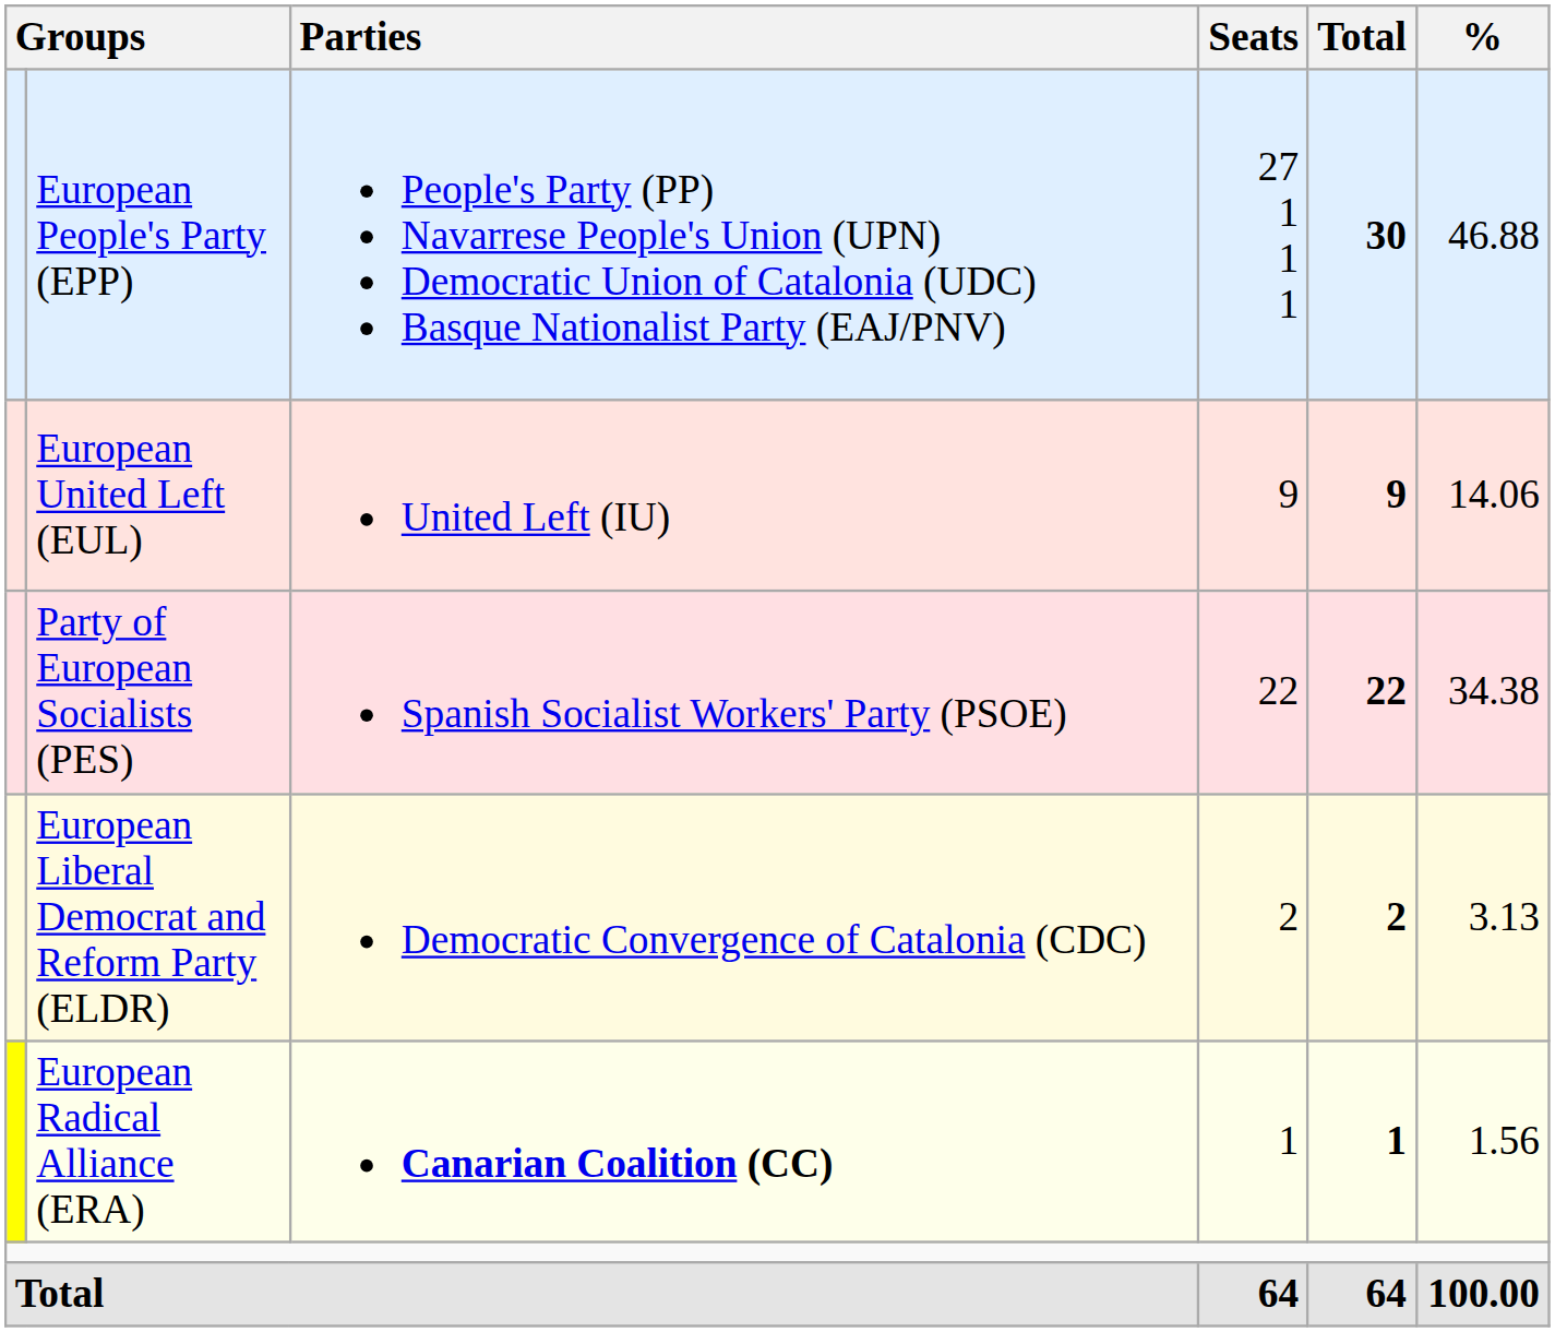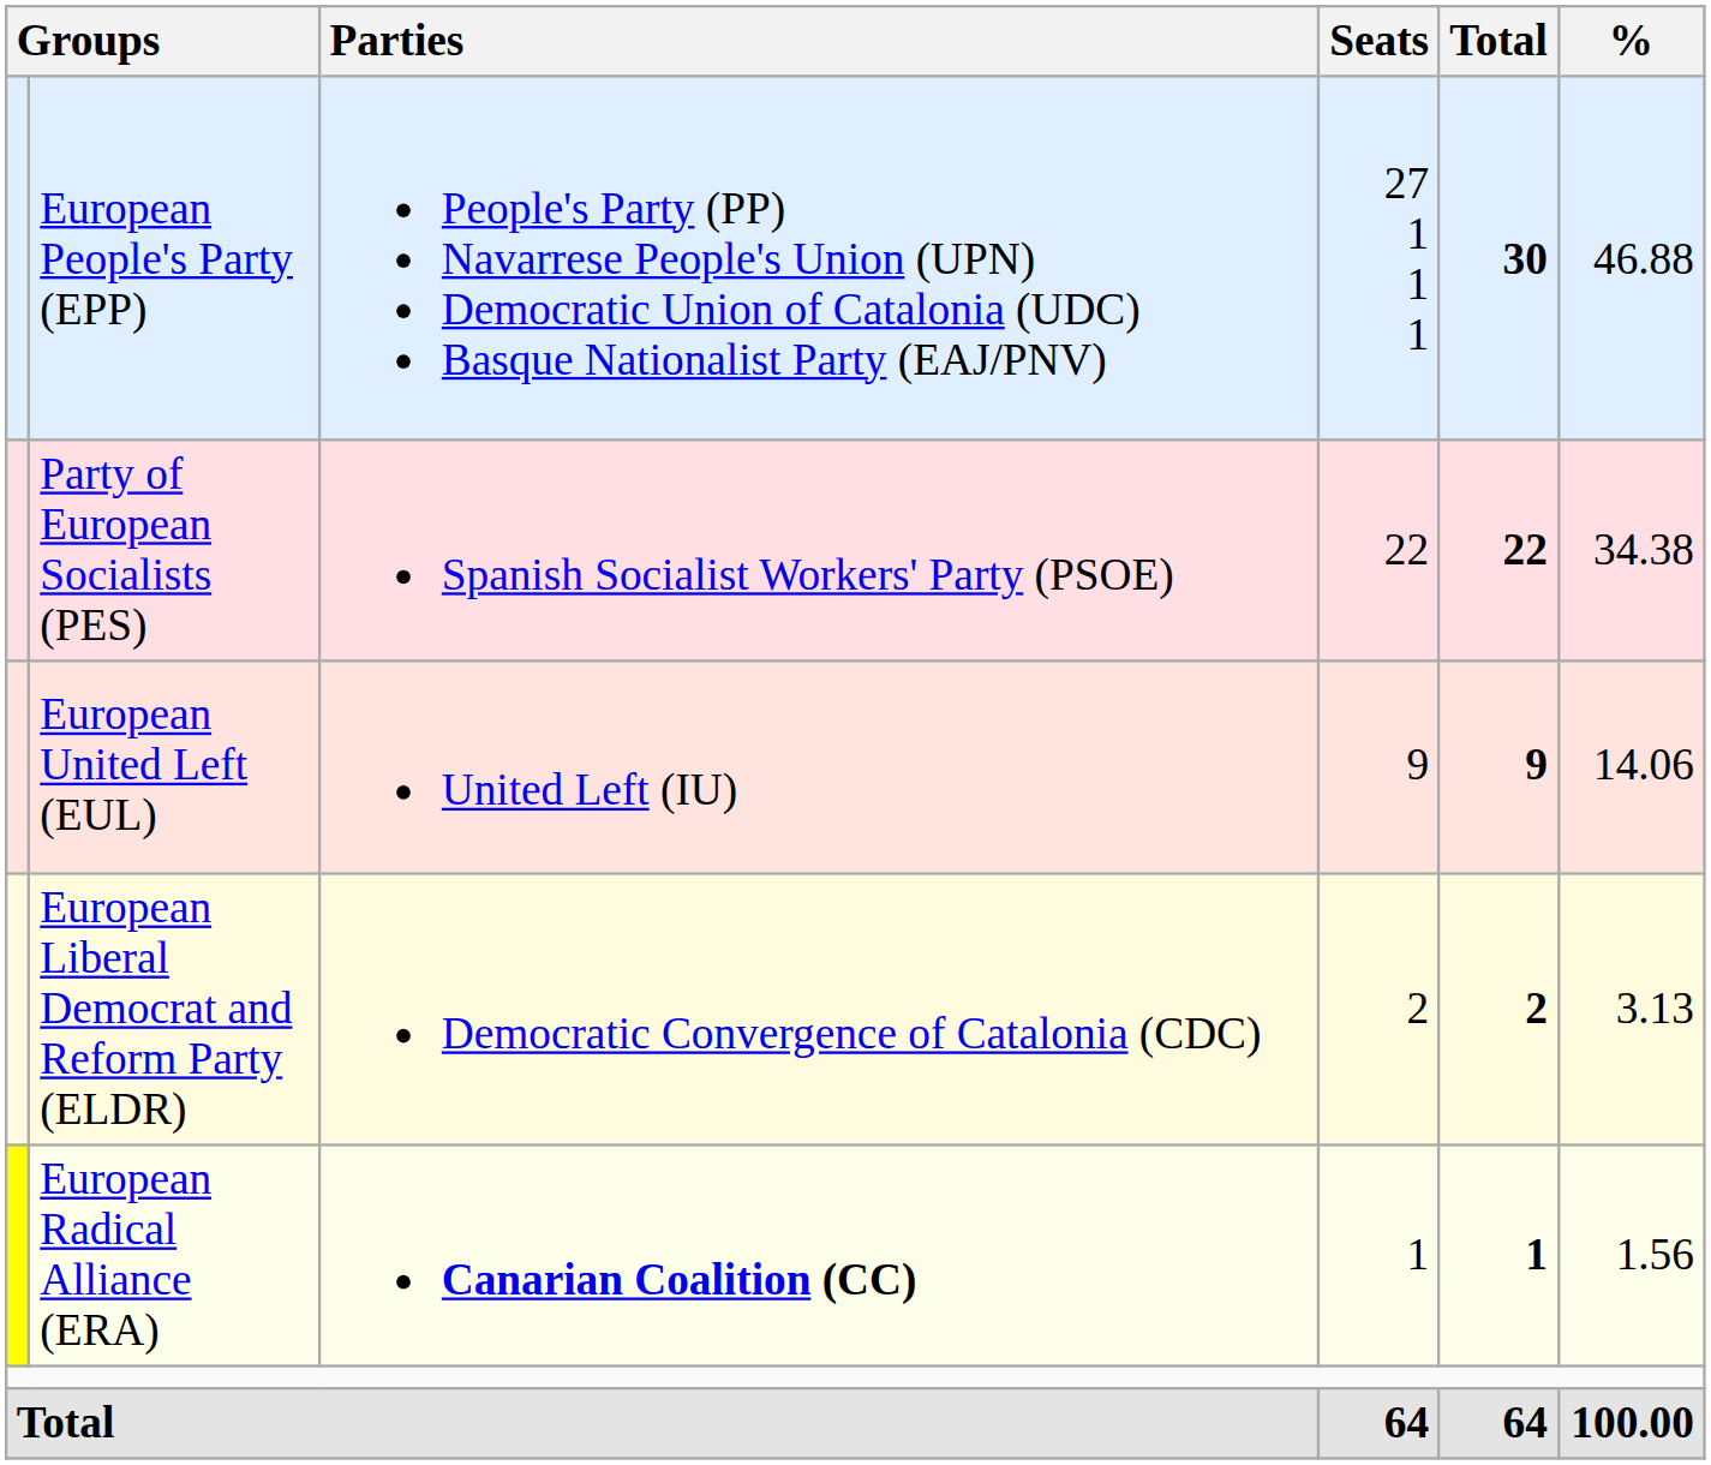rows swapped: Party of European Socialists (PES) <-> European United Left (EUL)
